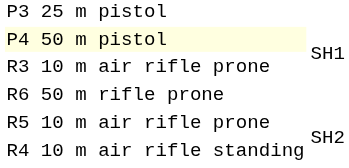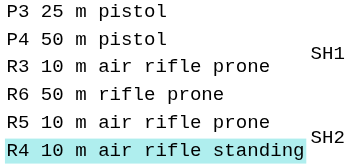P4 50 m pistol | column 1: lightyellow background -> no background
R4 10 m air rifle standing | column 1: no background -> paleturquoise background
